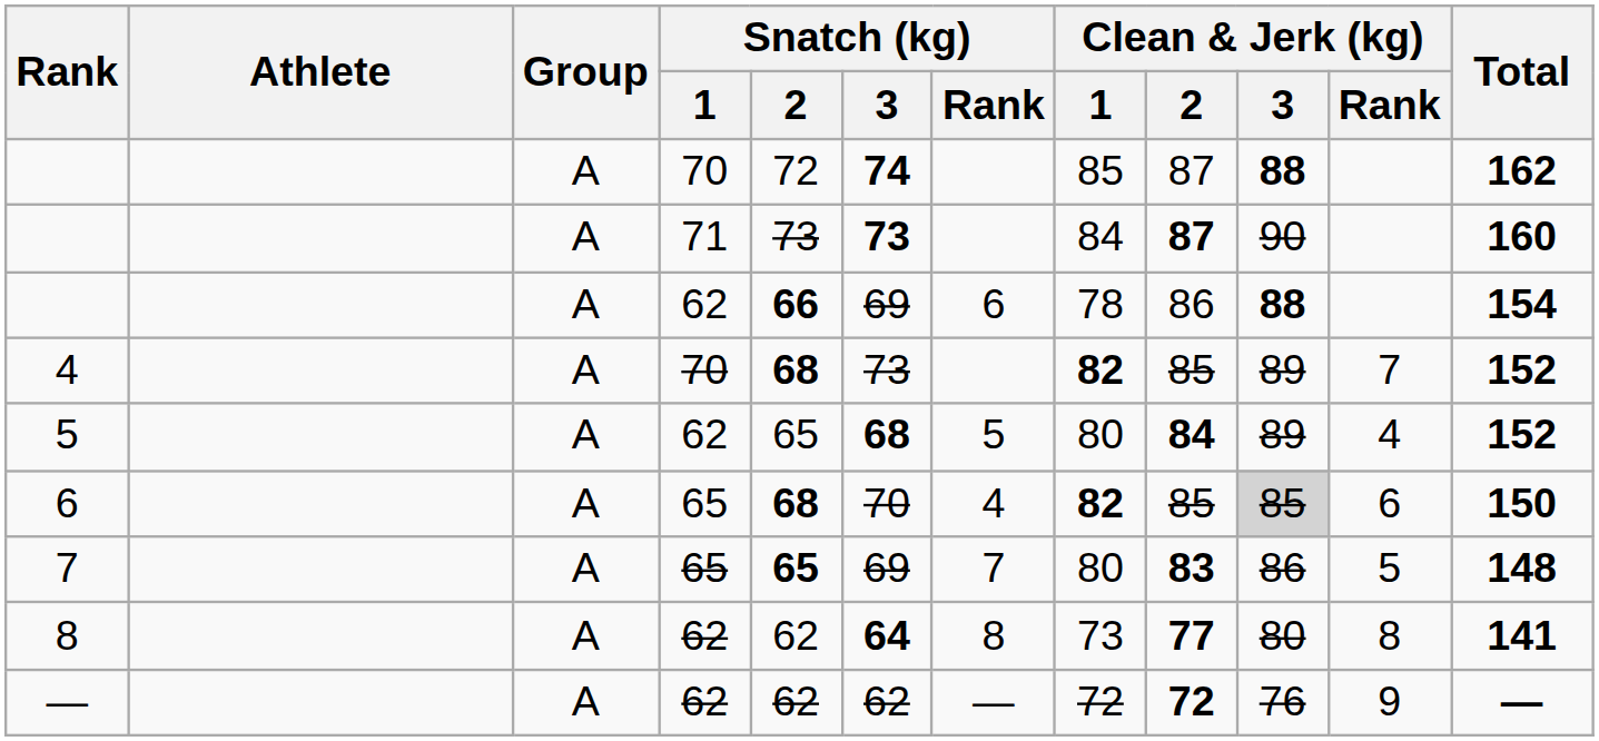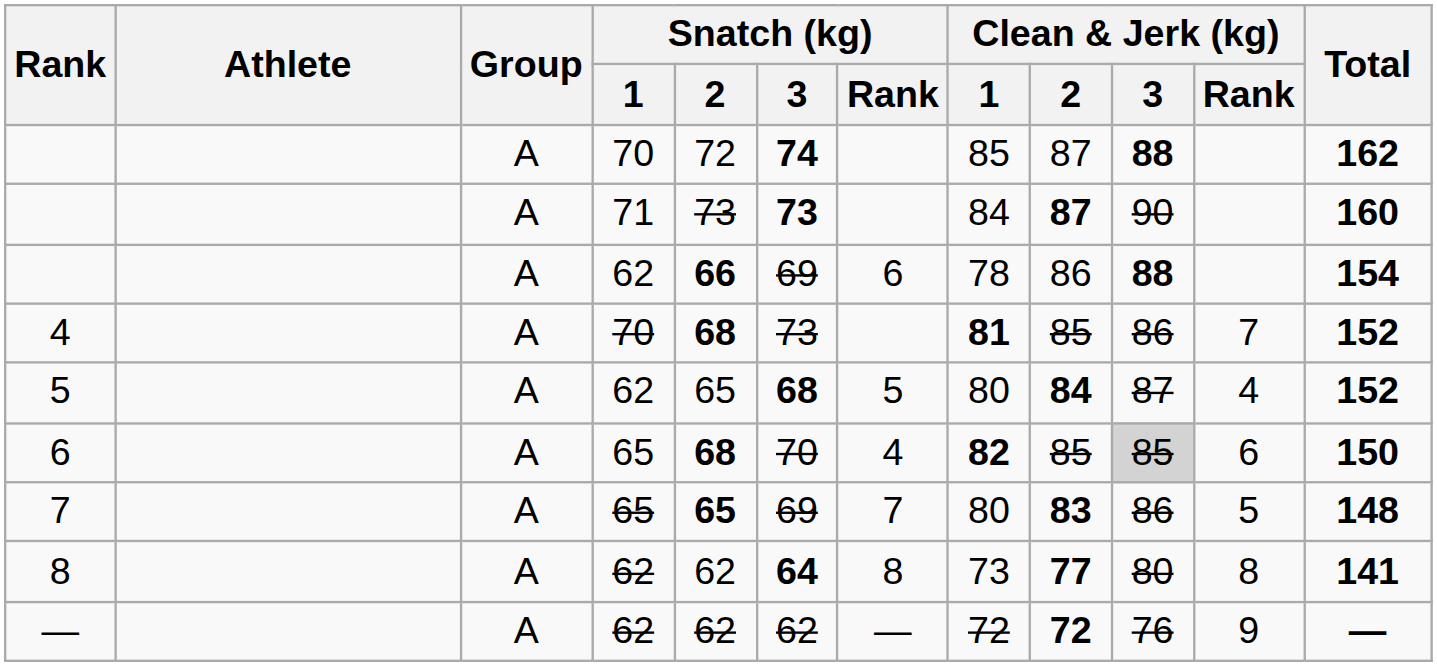row 6 | Clean & Jerk (kg) / 1: 82 -> 81
row 6 | Clean & Jerk (kg) / 3: 89 -> 86
row 7 | Clean & Jerk (kg) / 3: 89 -> 87
